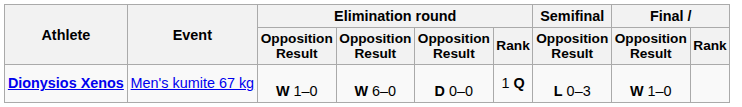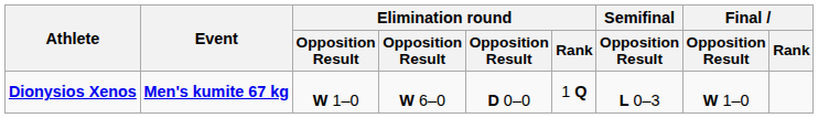Dionysios Xenos | Event: normal -> bold
